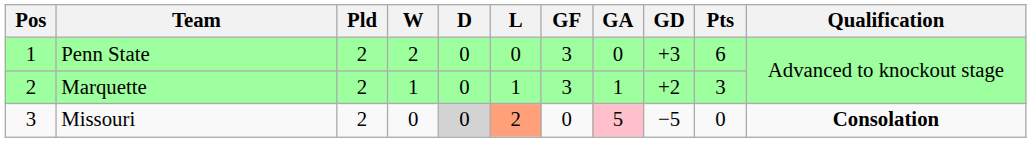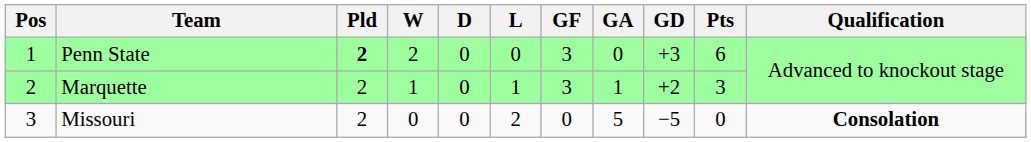Penn State | Pld: normal -> bold
Missouri | D: lightgrey background -> no background
Missouri | L: lightsalmon background -> no background
Missouri | GA: pink background -> no background
